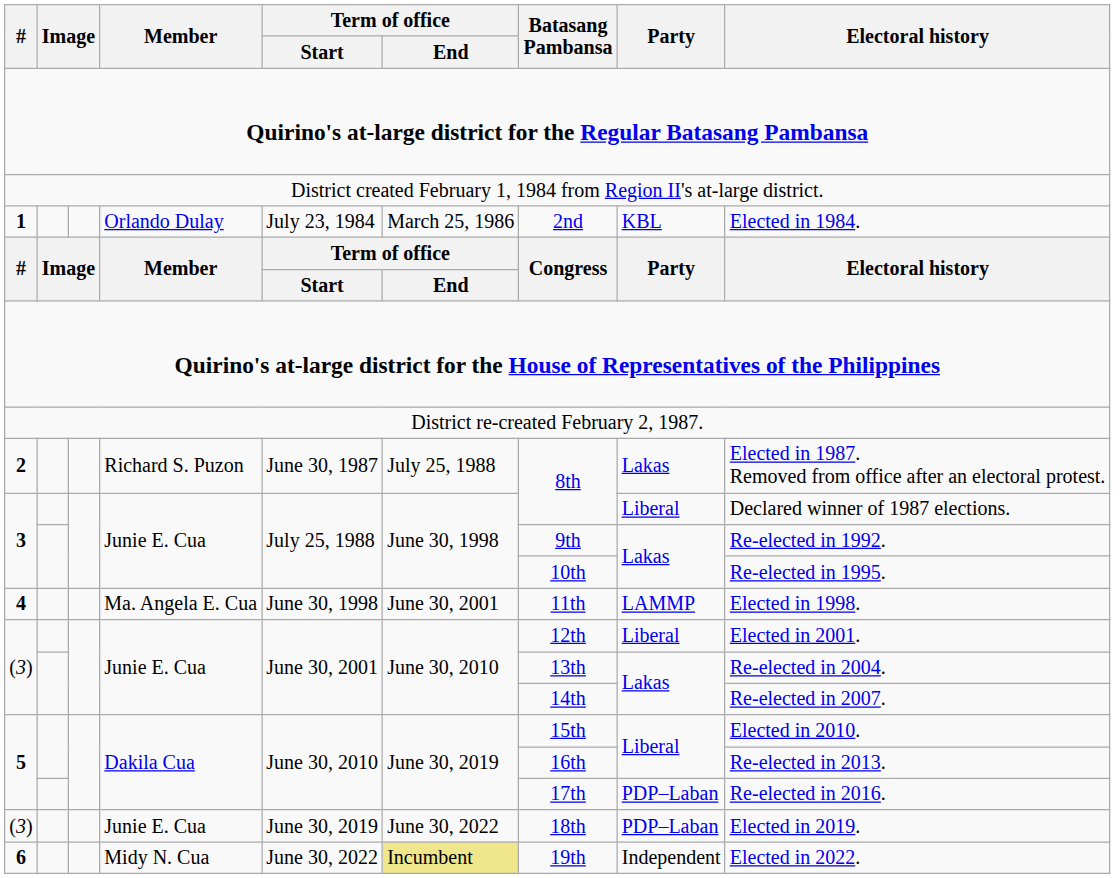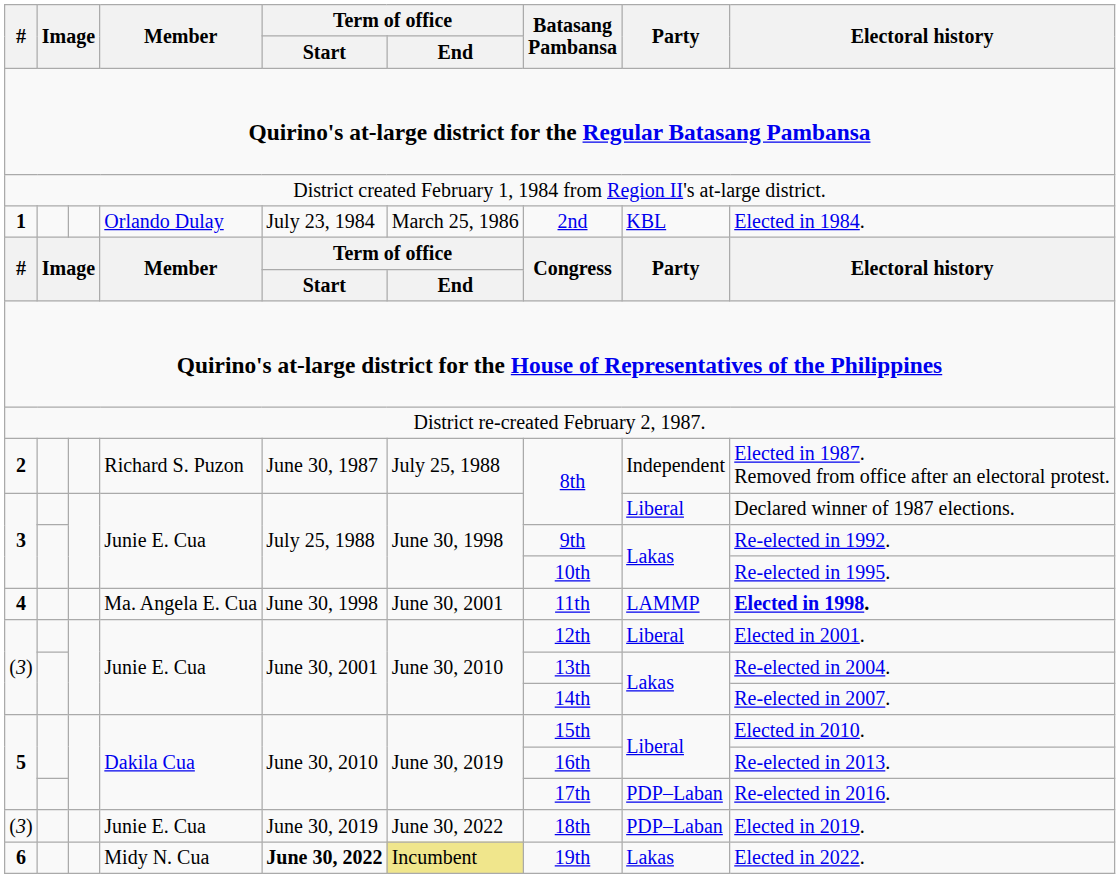2 | Party: Lakas -> Independent
4 | Electoral history: normal -> bold
6 | Term of office / Start: normal -> bold
6 | Party: Independent -> Lakas
